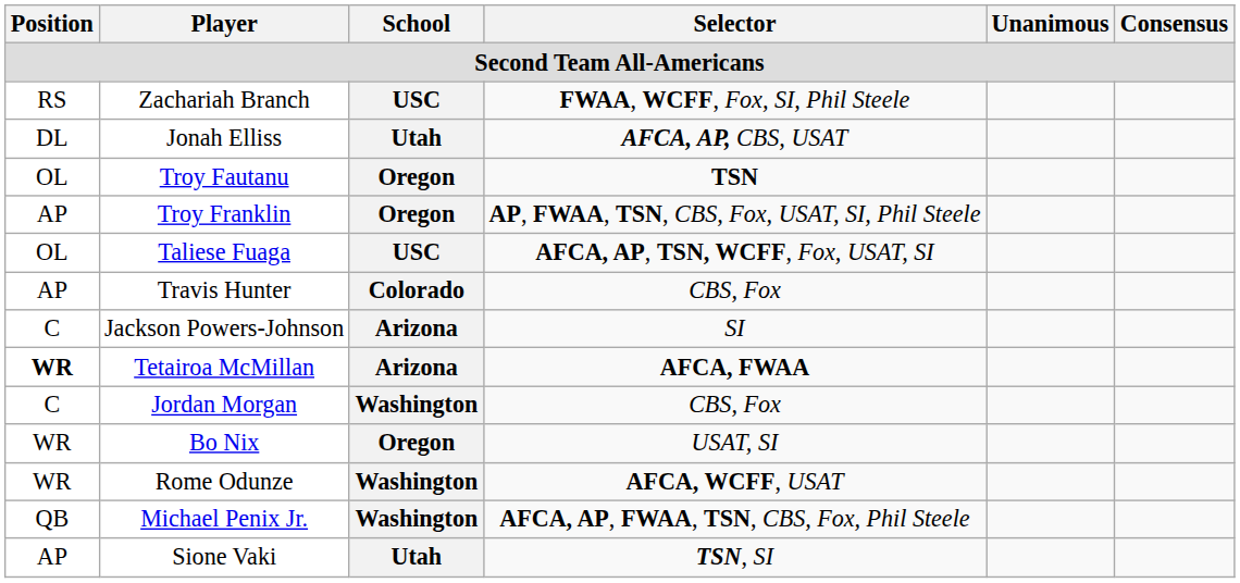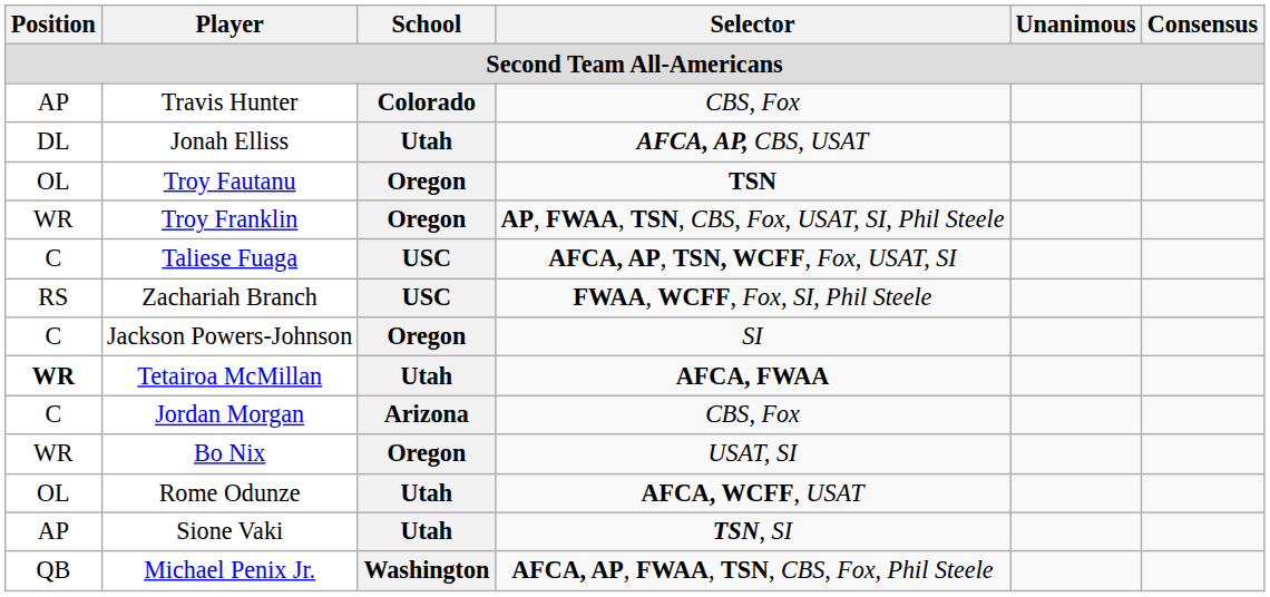rows swapped: Zachariah Branch <-> Travis Hunter
Troy Franklin | Position: AP -> WR
Taliese Fuaga | Position: OL -> C
Jackson Powers-Johnson | School: Arizona -> Oregon
Tetairoa McMillan | School: Arizona -> Utah
Jordan Morgan | School: Washington -> Arizona
Rome Odunze | Position: WR -> OL
Rome Odunze | School: Washington -> Utah
rows swapped: Michael Penix Jr. <-> Sione Vaki
